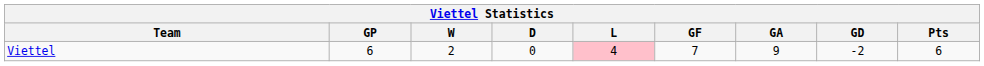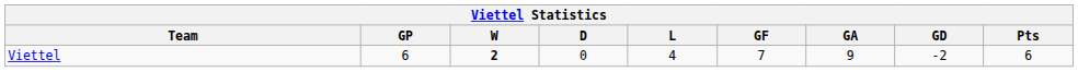Viettel | W: normal -> bold
Viettel | L: pink background -> no background
